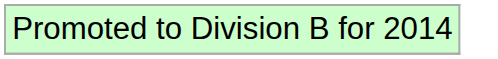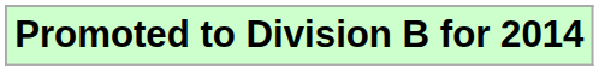row 1 | column 1: normal -> bold
